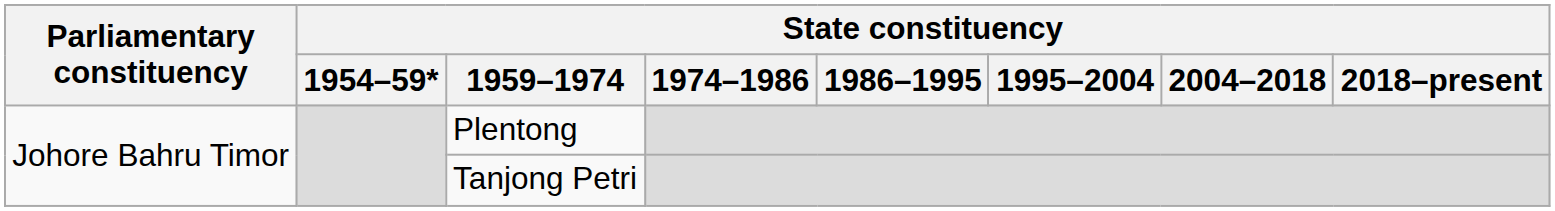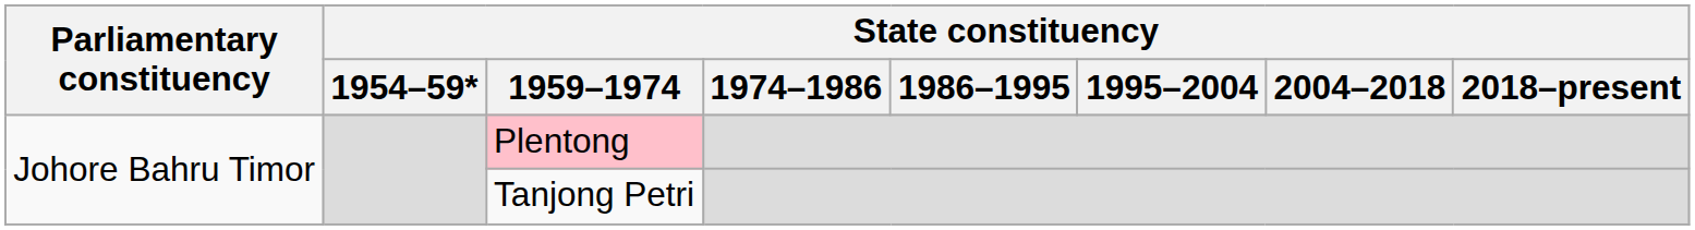Plentong | State constituency / 1959–1974: no background -> pink background
